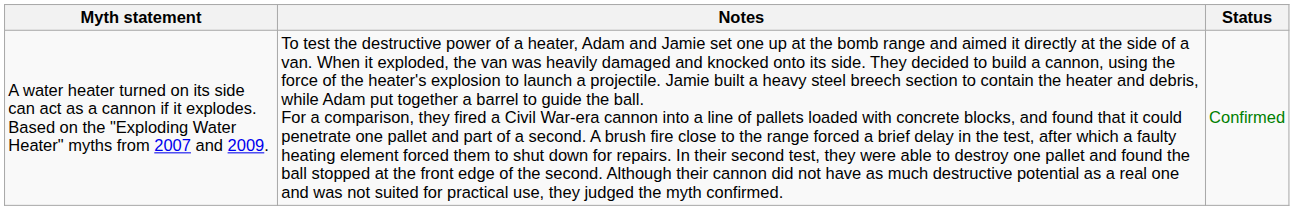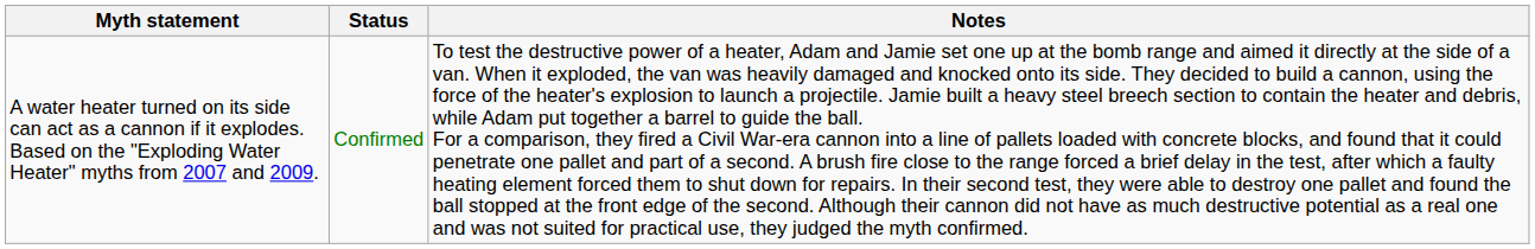columns swapped: Status <-> Notes
